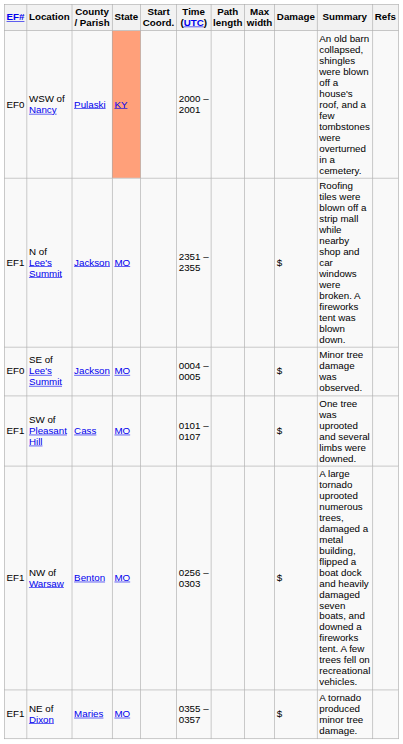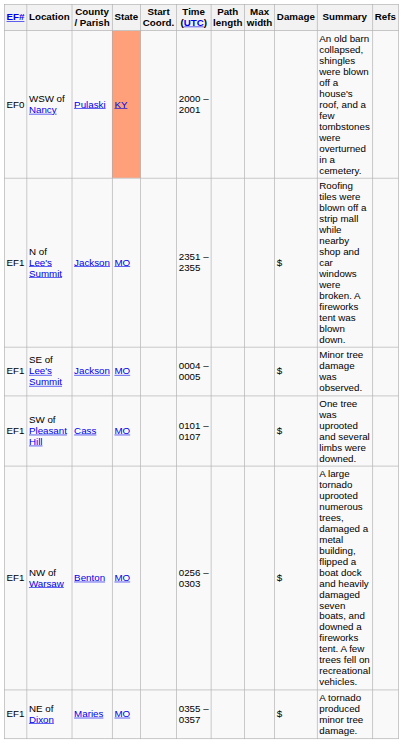SE of Lee's Summit | EF#: EF0 -> EF1
